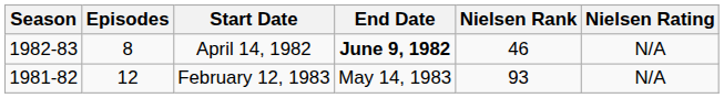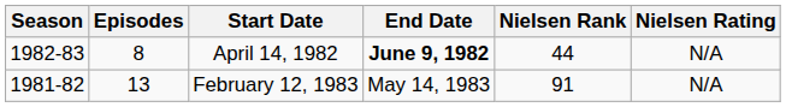April 14, 1982 | Nielsen Rank: 46 -> 44
February 12, 1983 | Episodes: 12 -> 13
February 12, 1983 | Nielsen Rank: 93 -> 91
